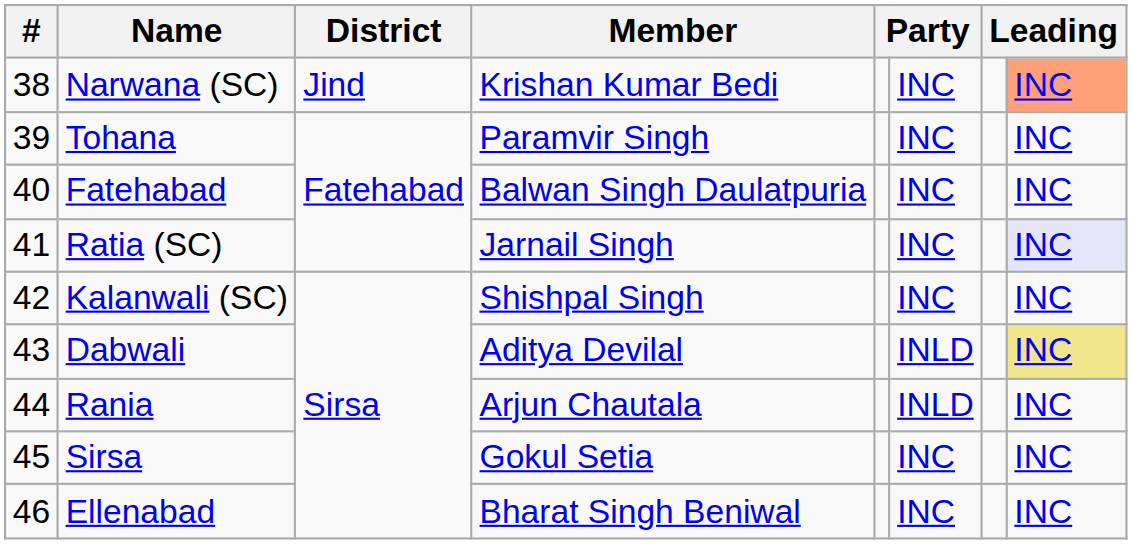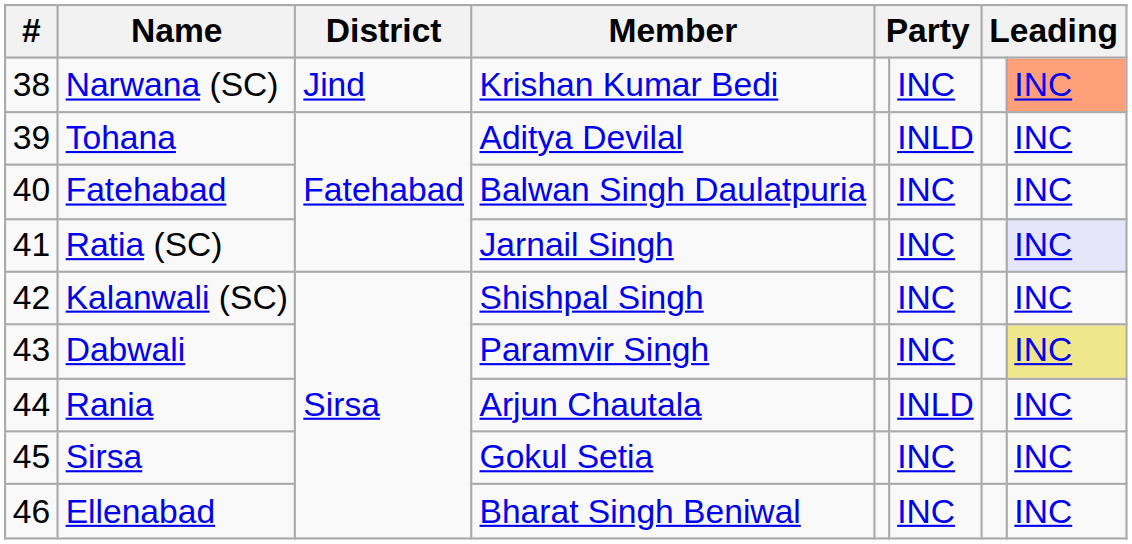Tohana | Member: Paramvir Singh -> Aditya Devilal
Tohana | column 6: INC -> INLD
Dabwali | Member: Aditya Devilal -> Paramvir Singh
Dabwali | column 6: INLD -> INC
